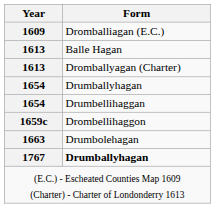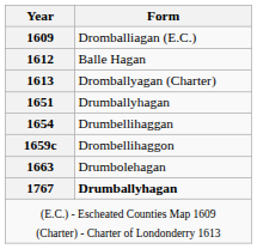row 3 | Year: 1613 -> 1612
row 5 | Year: 1654 -> 1651
